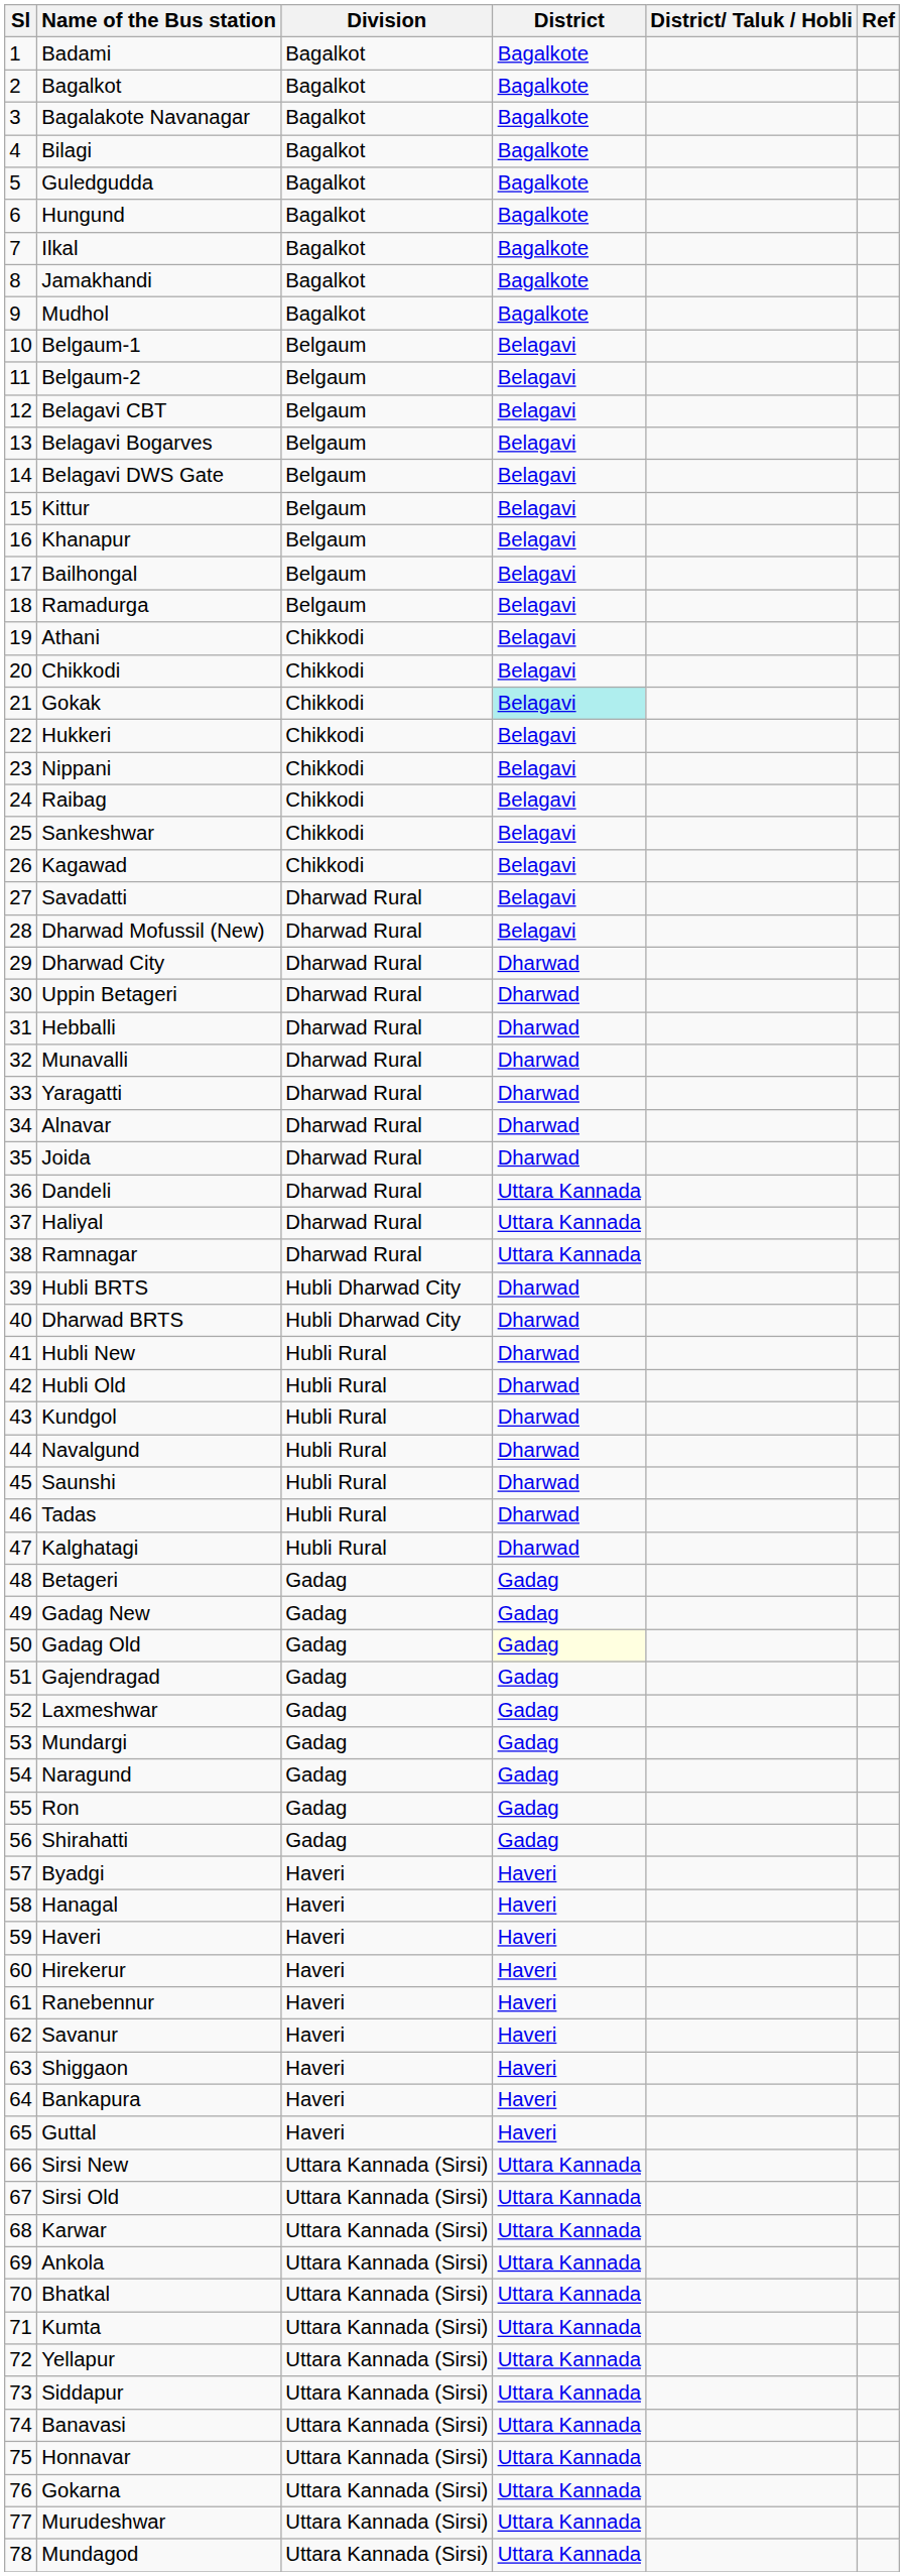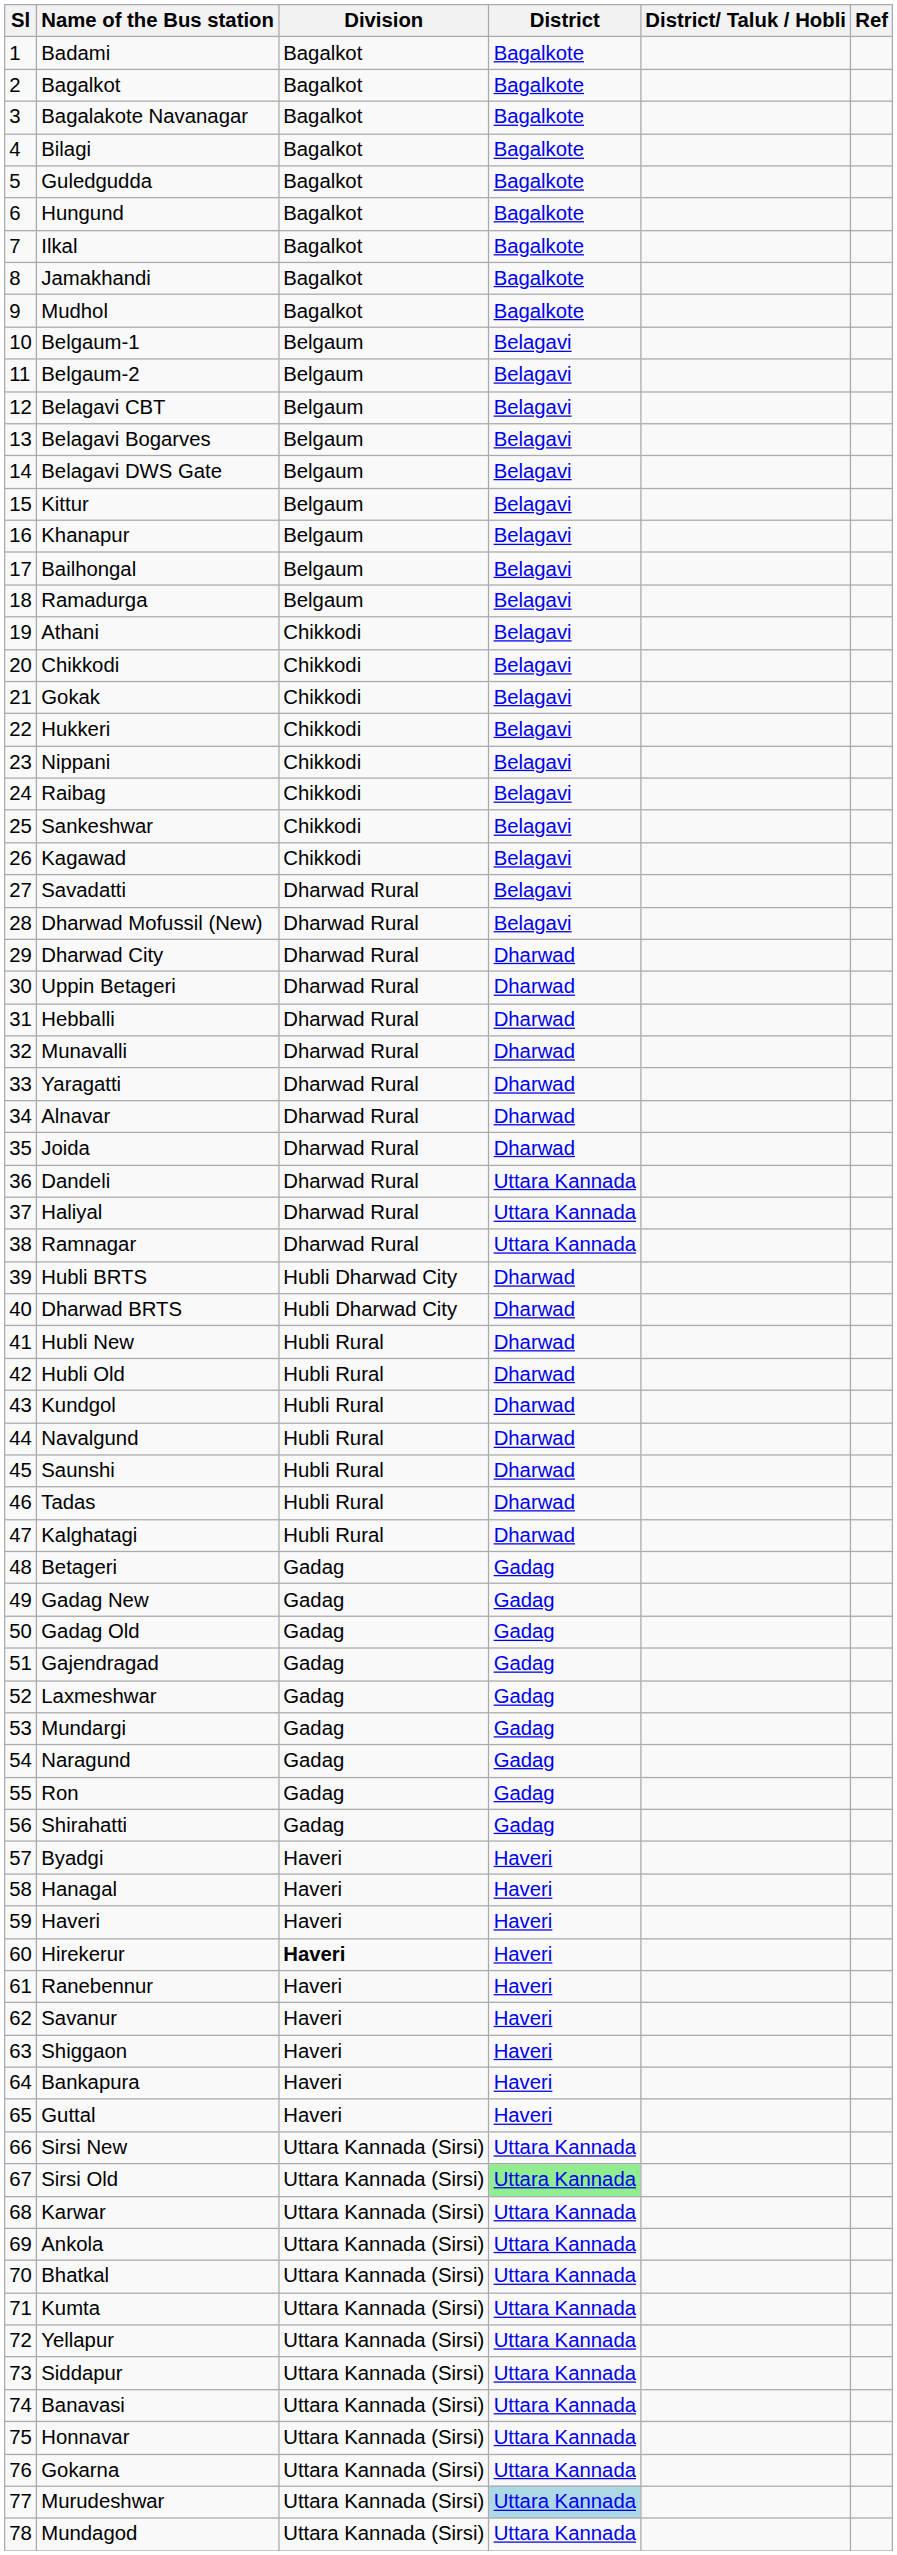Gokak | District: paleturquoise background -> no background
Gadag Old | District: lightyellow background -> no background
Hirekerur | Division: normal -> bold
Sirsi Old | District: no background -> lightgreen background
Murudeshwar | District: no background -> lightblue background
